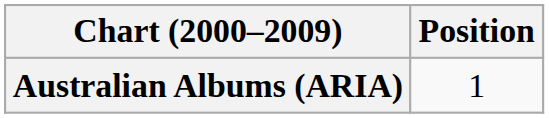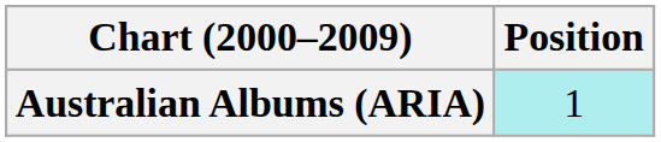Australian Albums (ARIA) | Position: no background -> paleturquoise background
